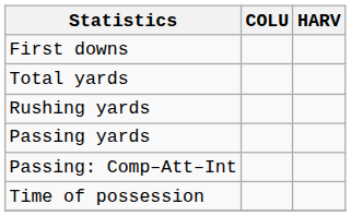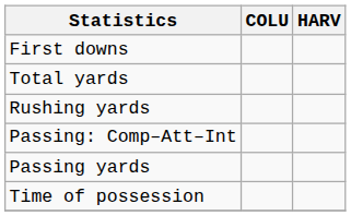rows swapped: Passing yards <-> Passing: Comp–Att–Int
